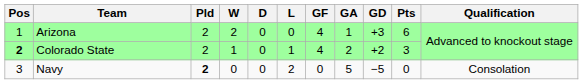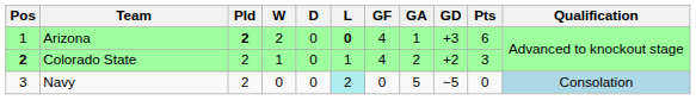Arizona | Pld: normal -> bold
Arizona | L: normal -> bold
Navy | Pld: bold -> normal
Navy | L: no background -> paleturquoise background
Navy | Qualification: no background -> lightblue background
